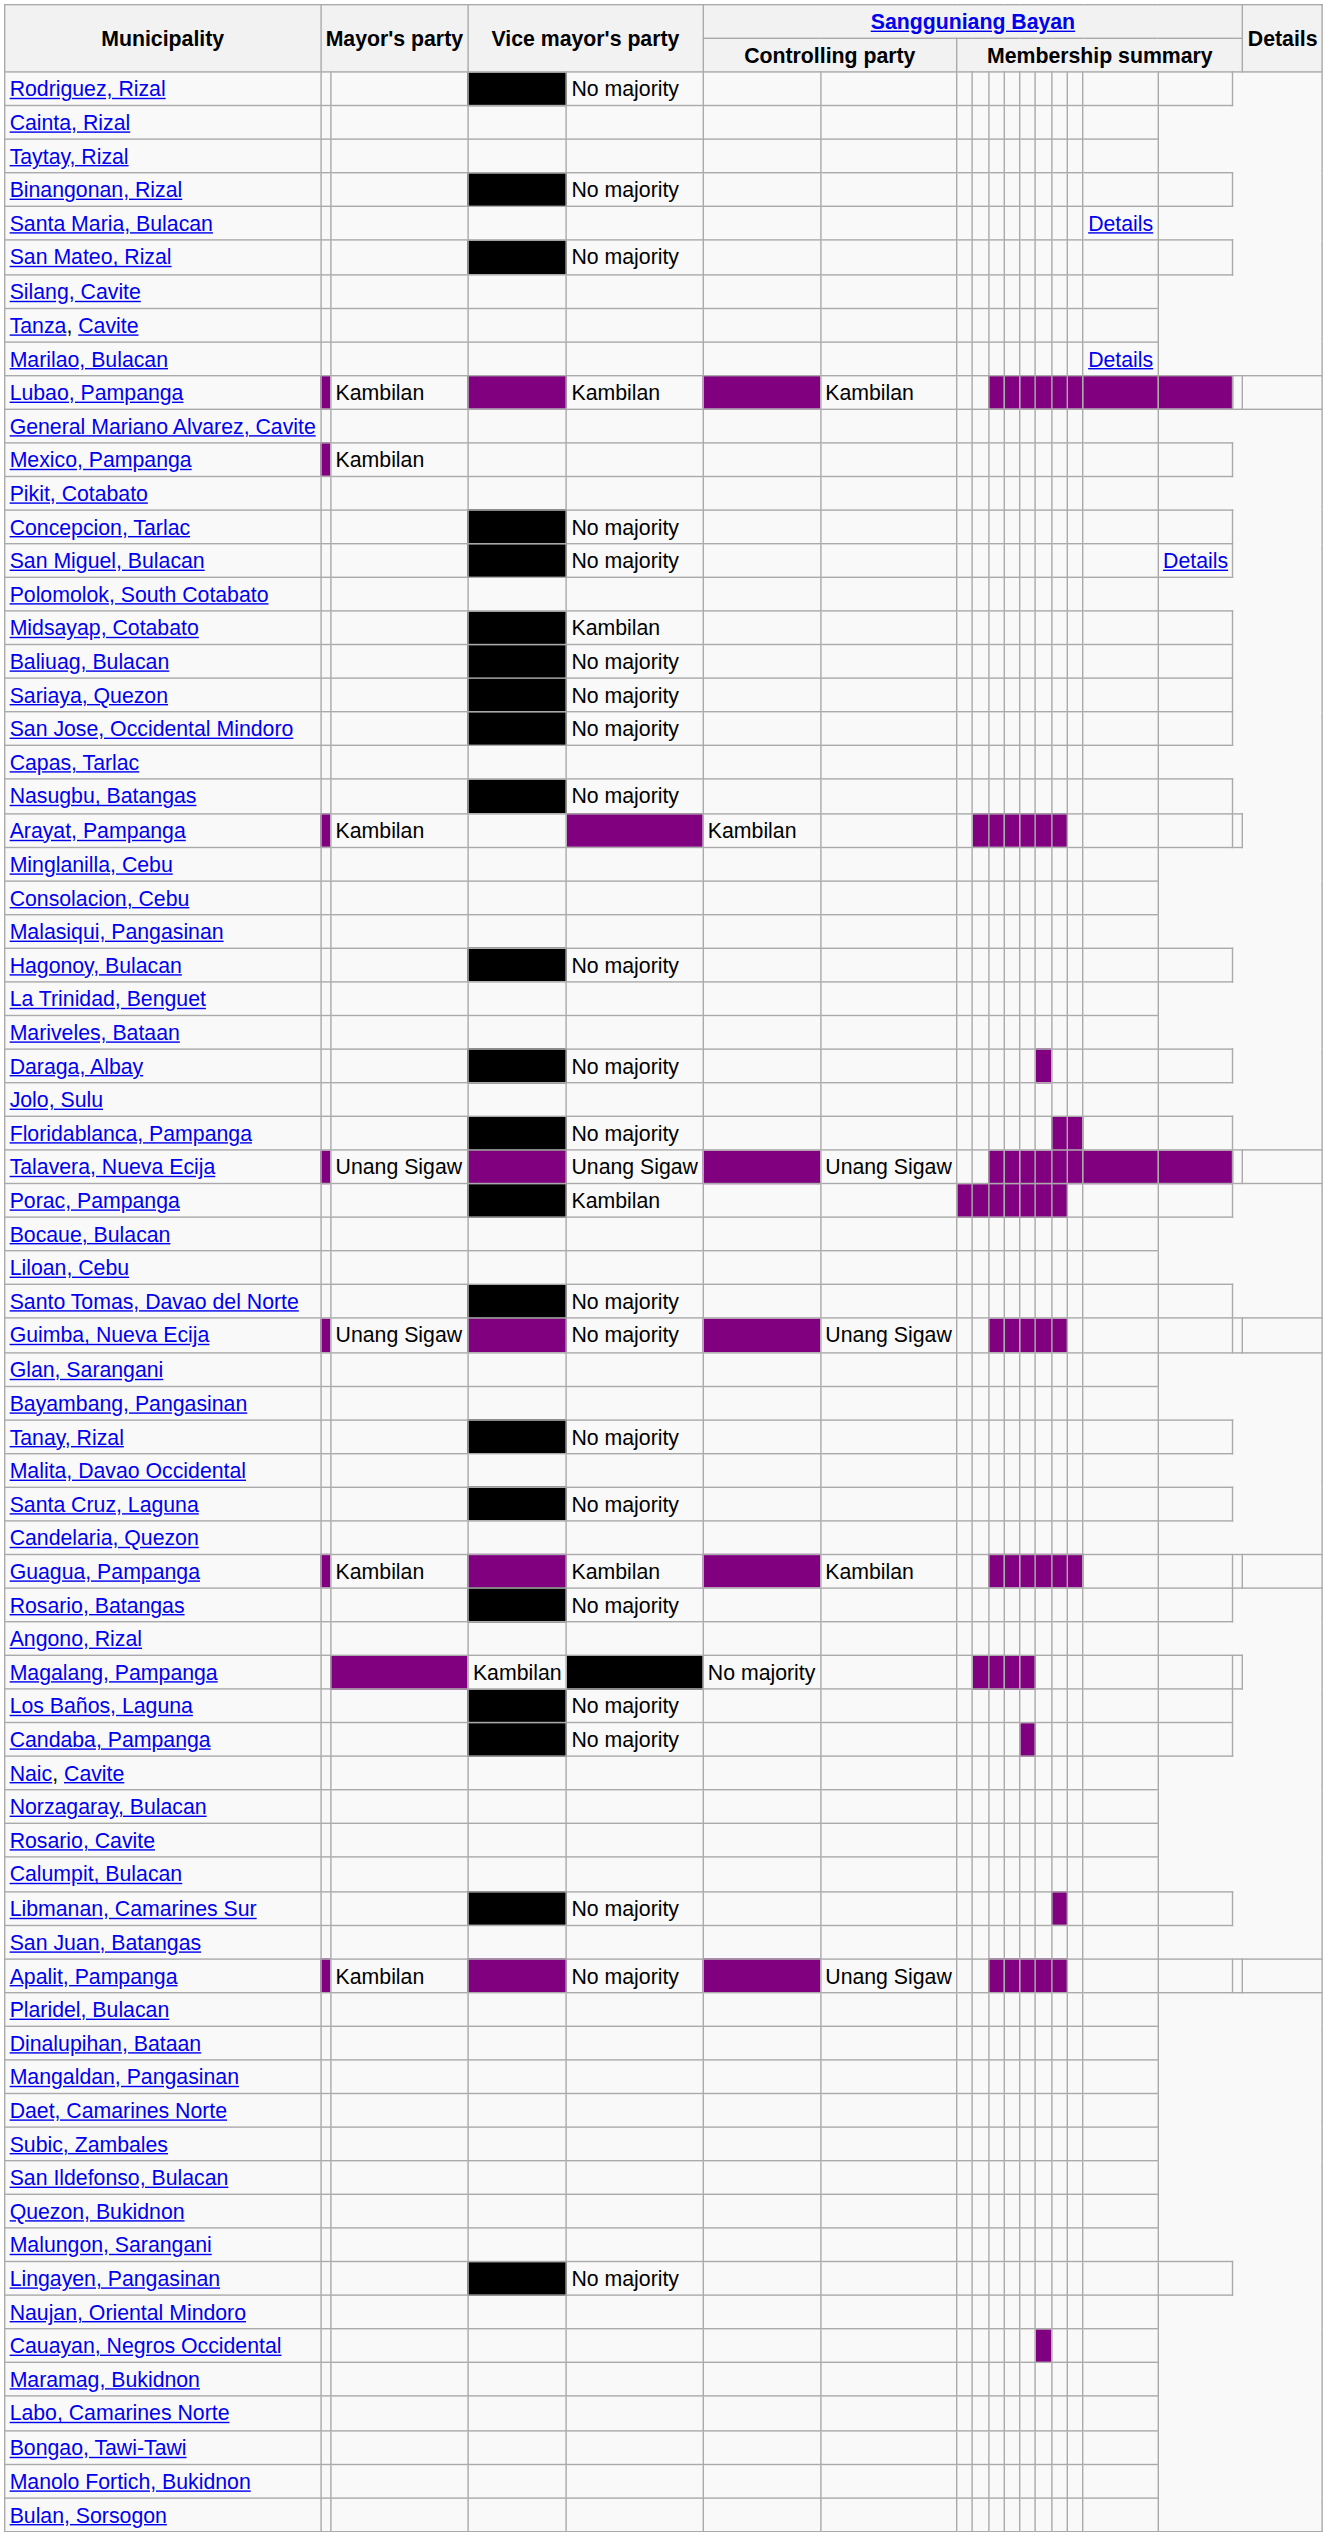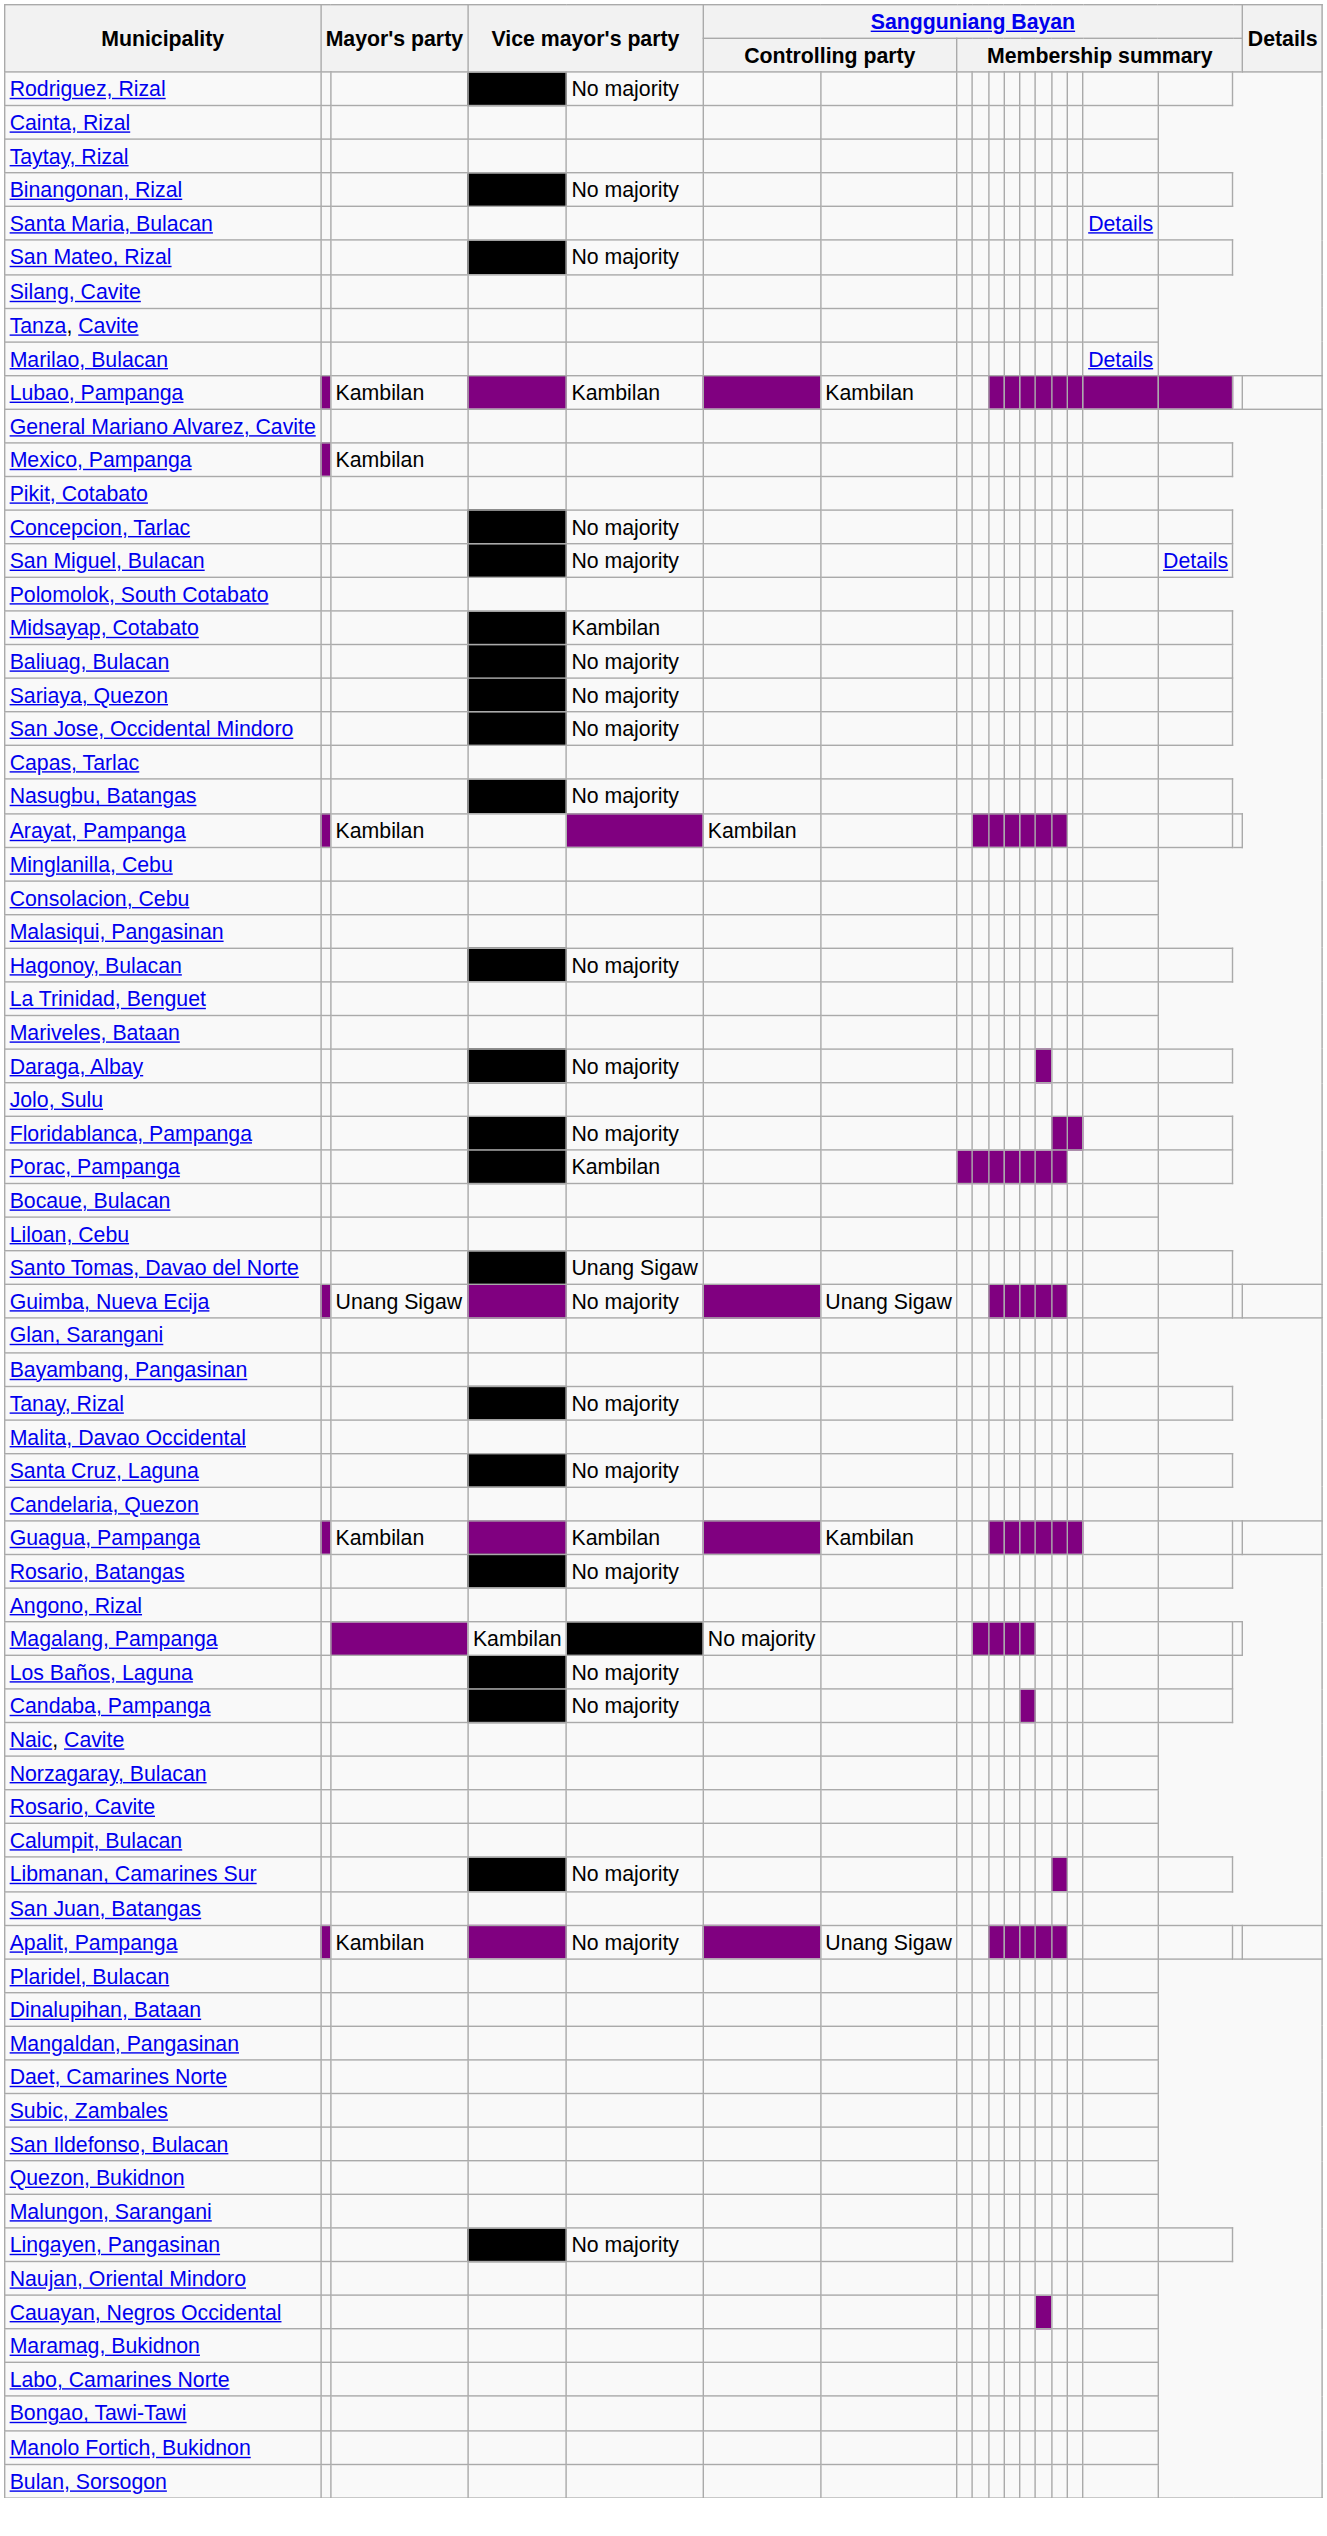- row: Talavera, Nueva Ecija | Unang Sigaw | Unang Sigaw | Unang Sigaw
Santo Tomas, Davao del Norte | column 5: No majority -> Unang Sigaw
